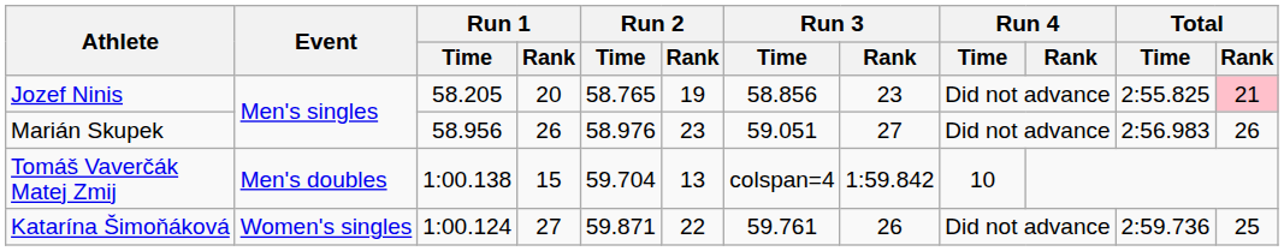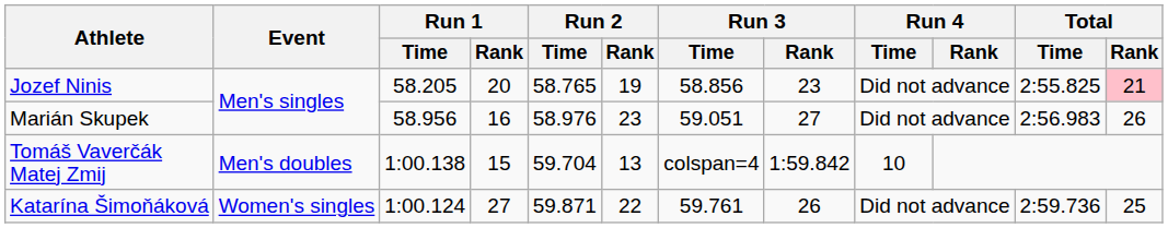Marián Skupek | Run 1 / Rank: 26 -> 16
